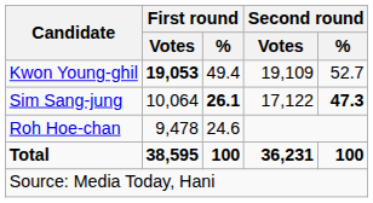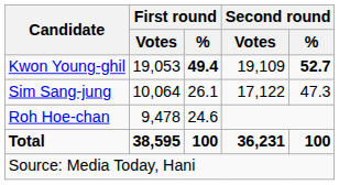Kwon Young-ghil | First round / Votes: bold -> normal
Kwon Young-ghil | First round / %: normal -> bold
Kwon Young-ghil | Second round / %: normal -> bold
Sim Sang-jung | First round / %: bold -> normal
Sim Sang-jung | Second round / %: bold -> normal
